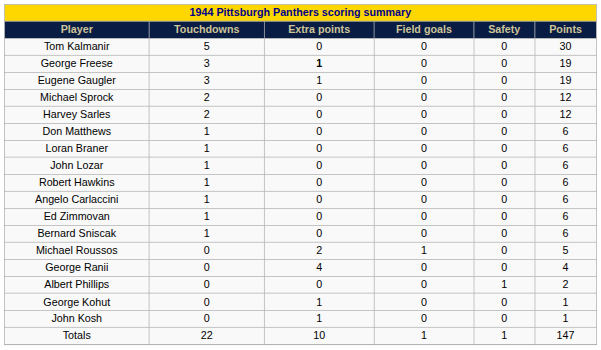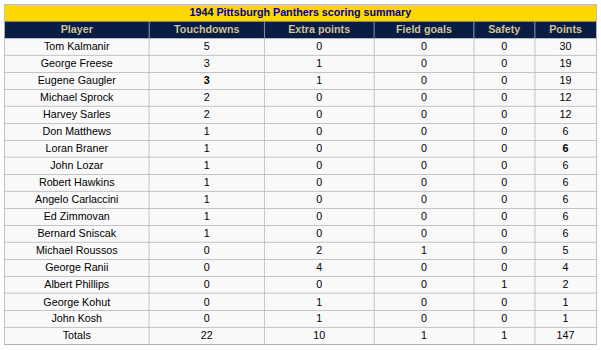George Freese | Extra points: bold -> normal
Eugene Gaugler | Touchdowns: normal -> bold
Loran Braner | Points: normal -> bold
